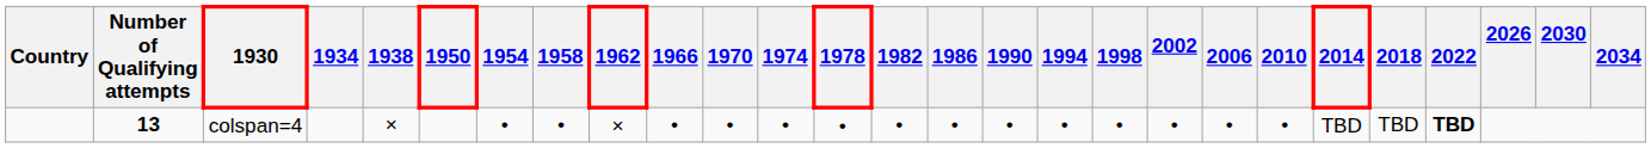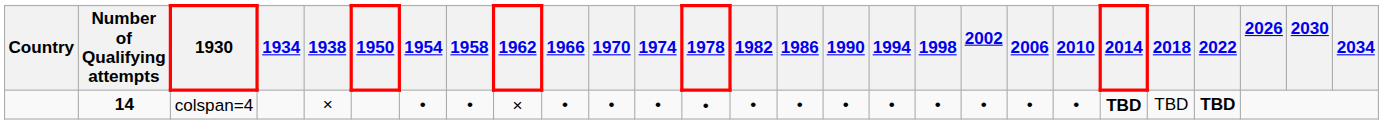colspan=4 | Number of Qualifying attempts: 13 -> 14
colspan=4 | 2014: normal -> bold
